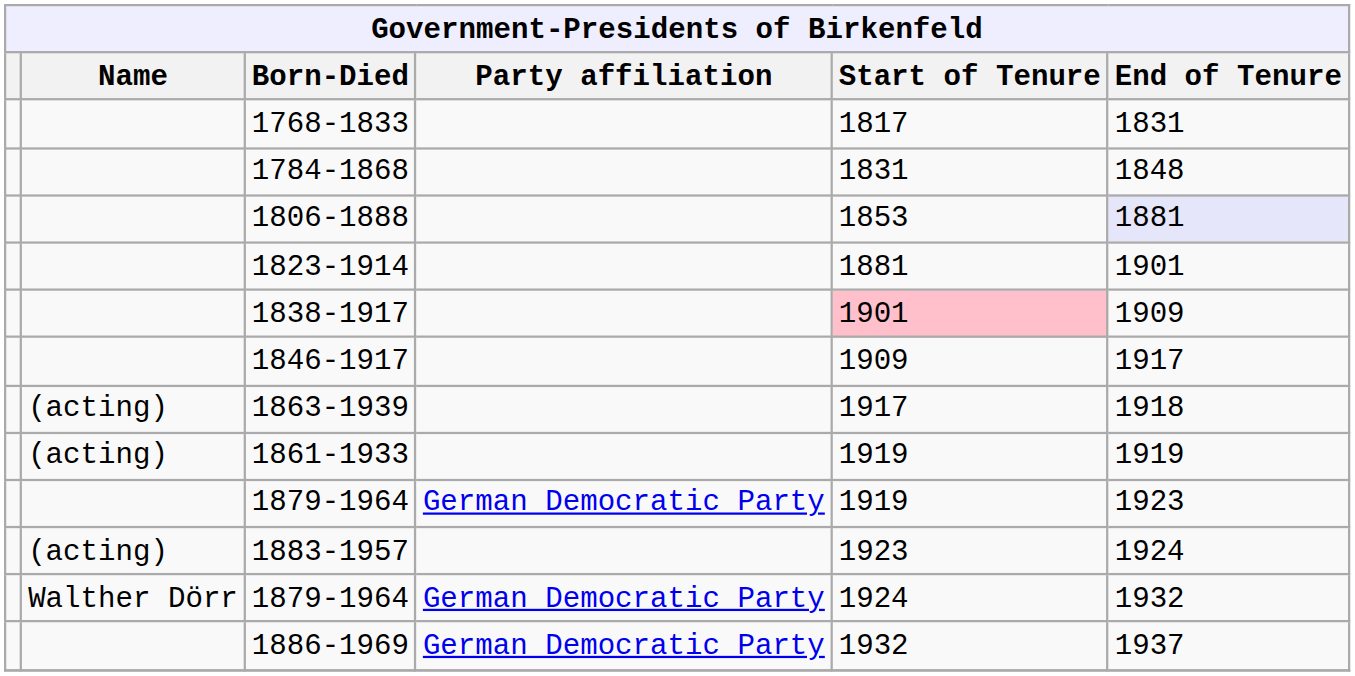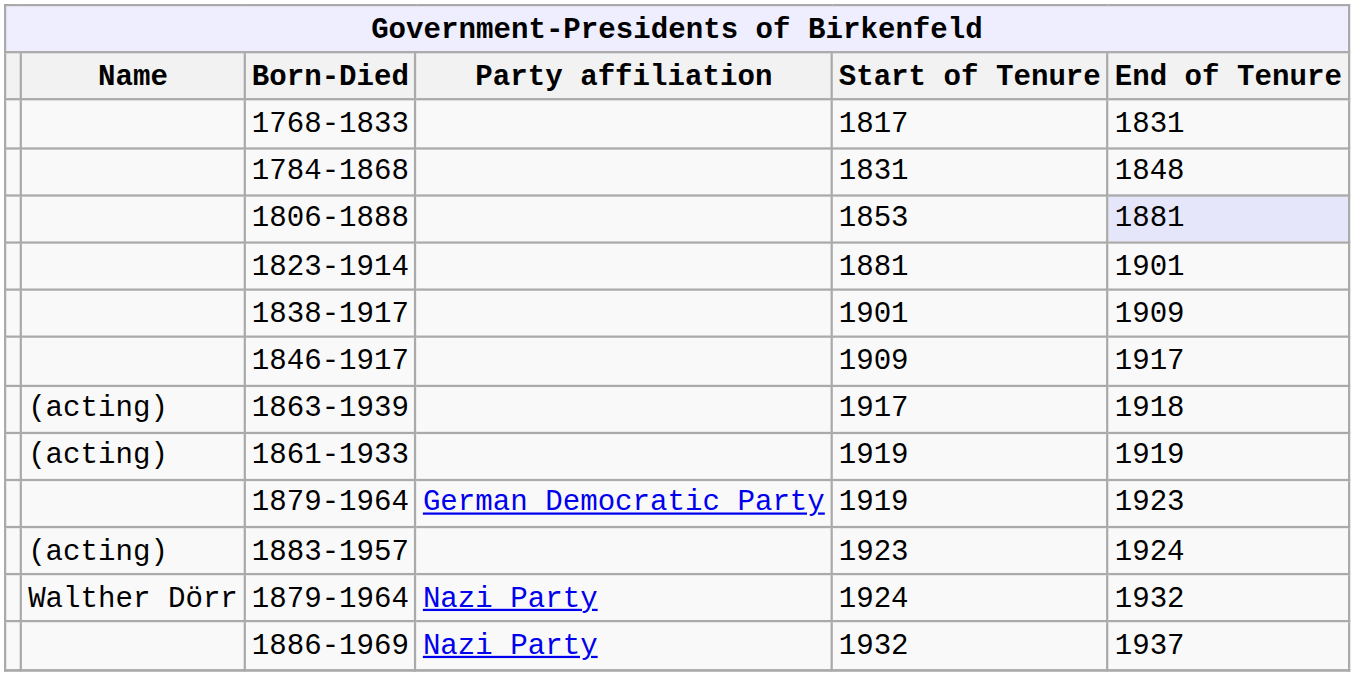1838-1917 | Start of Tenure: pink background -> no background
Walther Dörr / 1879-1964 | Party affiliation: German Democratic Party -> Nazi Party
1886-1969 | Party affiliation: German Democratic Party -> Nazi Party
